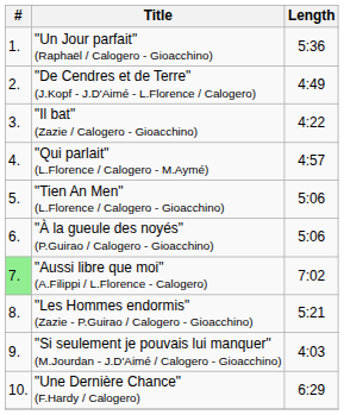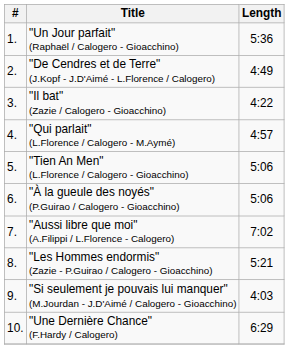"Aussi libre que moi" (A.Filippi / L.Florence - Calogero) | #: lightgreen background -> no background
